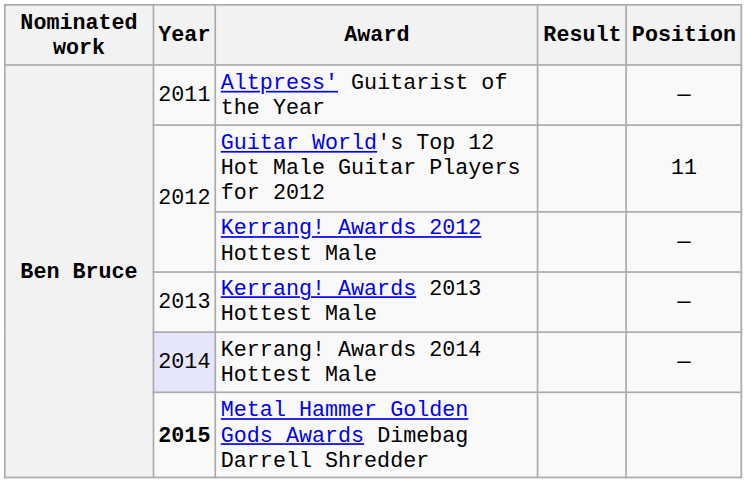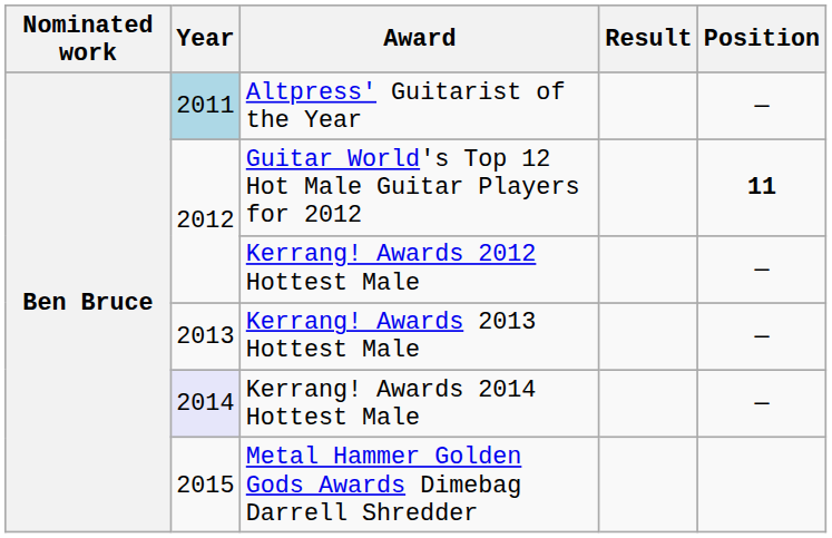Altpress' Guitarist of the Year | Year: no background -> lightblue background
Guitar World's Top 12 Hot Male Guitar Players for 2012 | Position: normal -> bold
Metal Hammer Golden Gods Awards Dimebag Darrell Shredder | Year: bold -> normal
